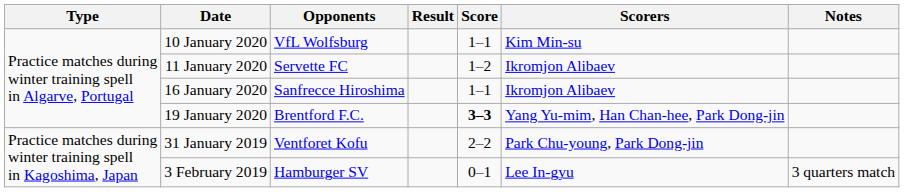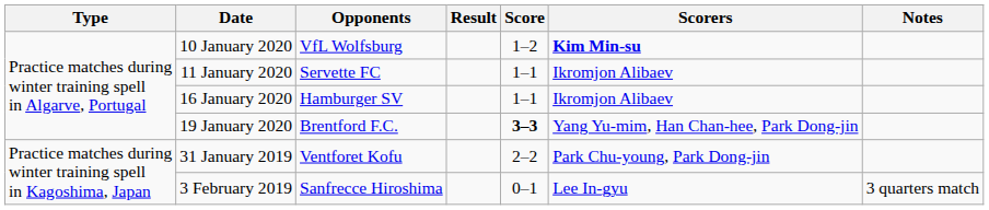10 January 2020 | Score: 1–1 -> 1–2
10 January 2020 | Scorers: normal -> bold
11 January 2020 | Score: 1–2 -> 1–1
16 January 2020 | Opponents: Sanfrecce Hiroshima -> Hamburger SV
3 February 2019 | Opponents: Hamburger SV -> Sanfrecce Hiroshima
